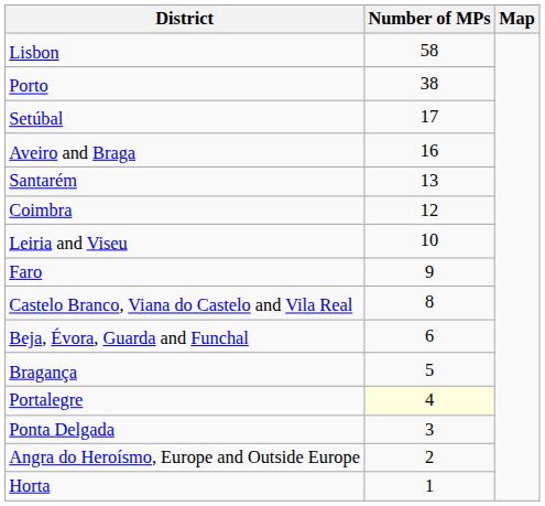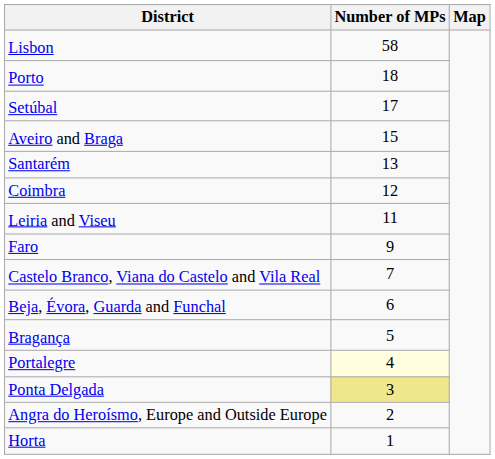Porto | Number of MPs: 38 -> 18
Aveiro and Braga | Number of MPs: 16 -> 15
Leiria and Viseu | Number of MPs: 10 -> 11
Castelo Branco, Viana do Castelo and Vila Real | Number of MPs: 8 -> 7
Ponta Delgada | Number of MPs: no background -> khaki background
